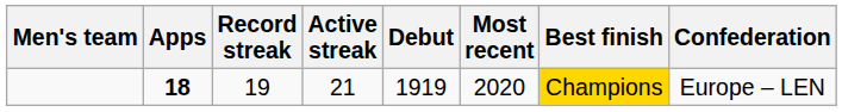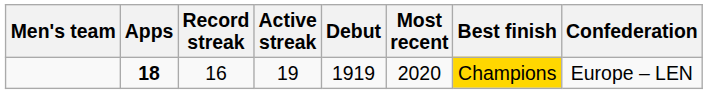row 2 | Record streak: 19 -> 16
row 2 | Active streak: 21 -> 19
